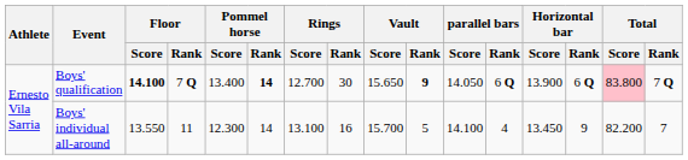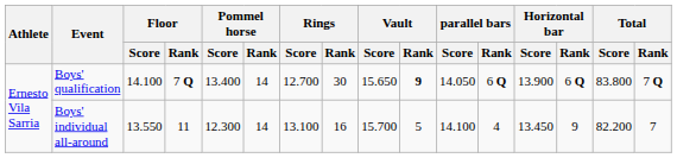Boys' qualification | Floor / Score: bold -> normal
Boys' qualification | Pommel horse / Rank: bold -> normal
Boys' qualification | Total / Score: pink background -> no background
